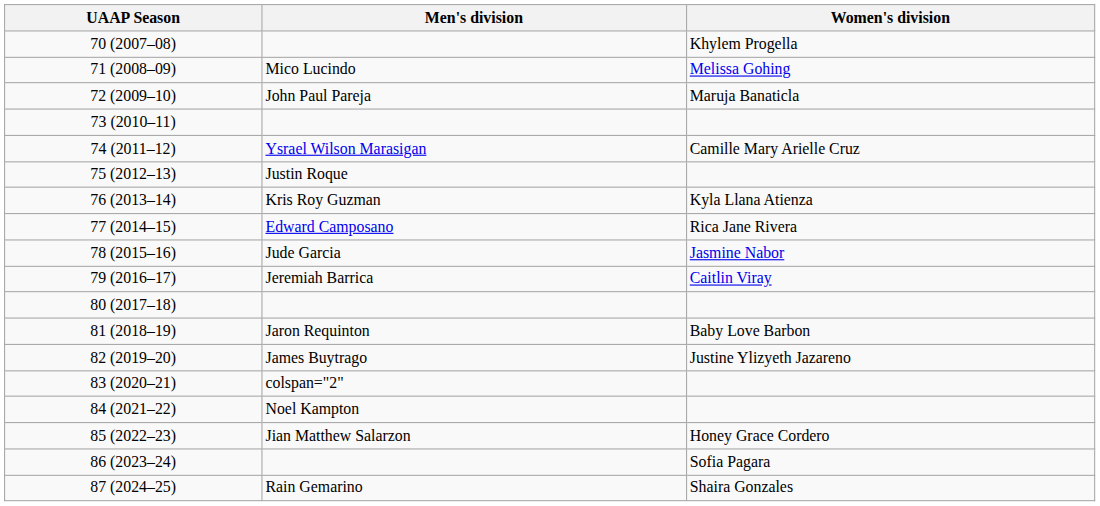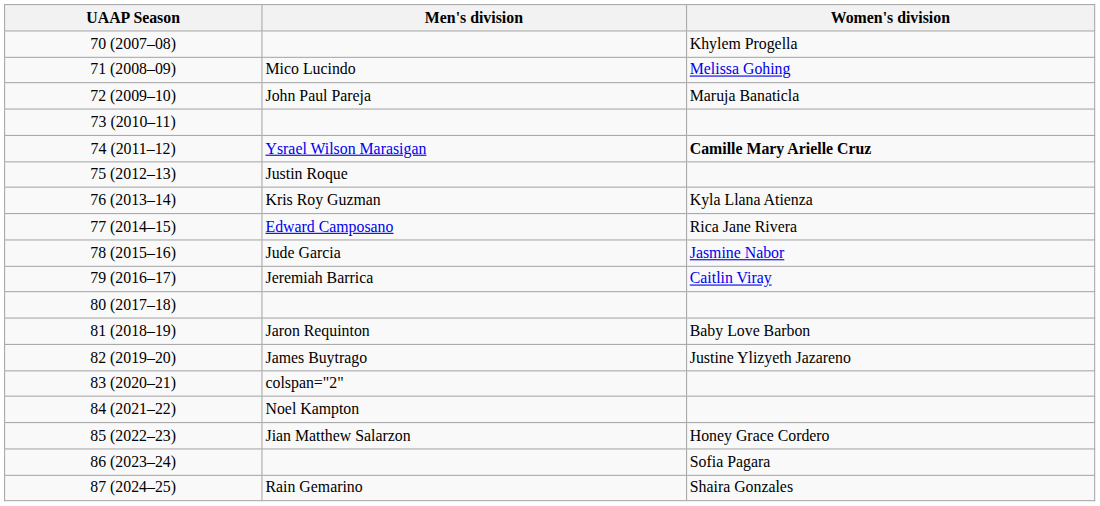74 (2011–12) | Women's division: normal -> bold
